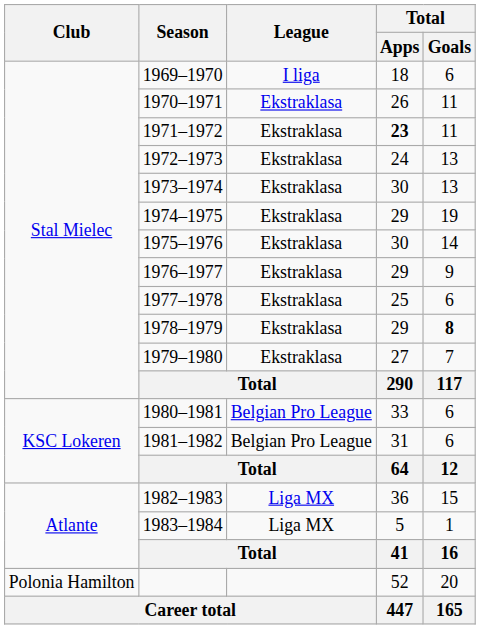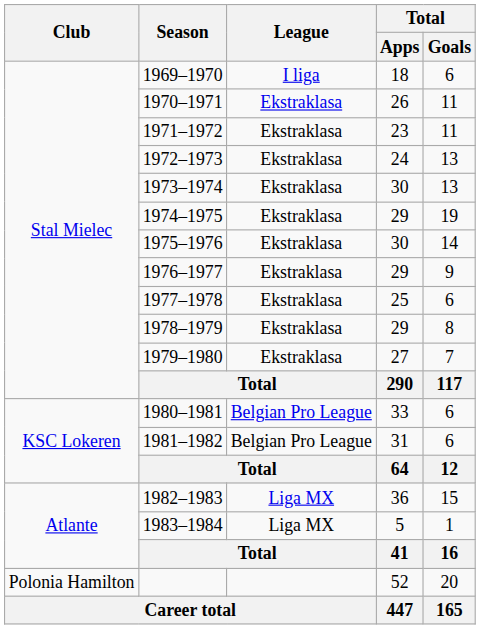1971–1972 | Total / Apps: bold -> normal
1978–1979 | Total / Goals: bold -> normal
